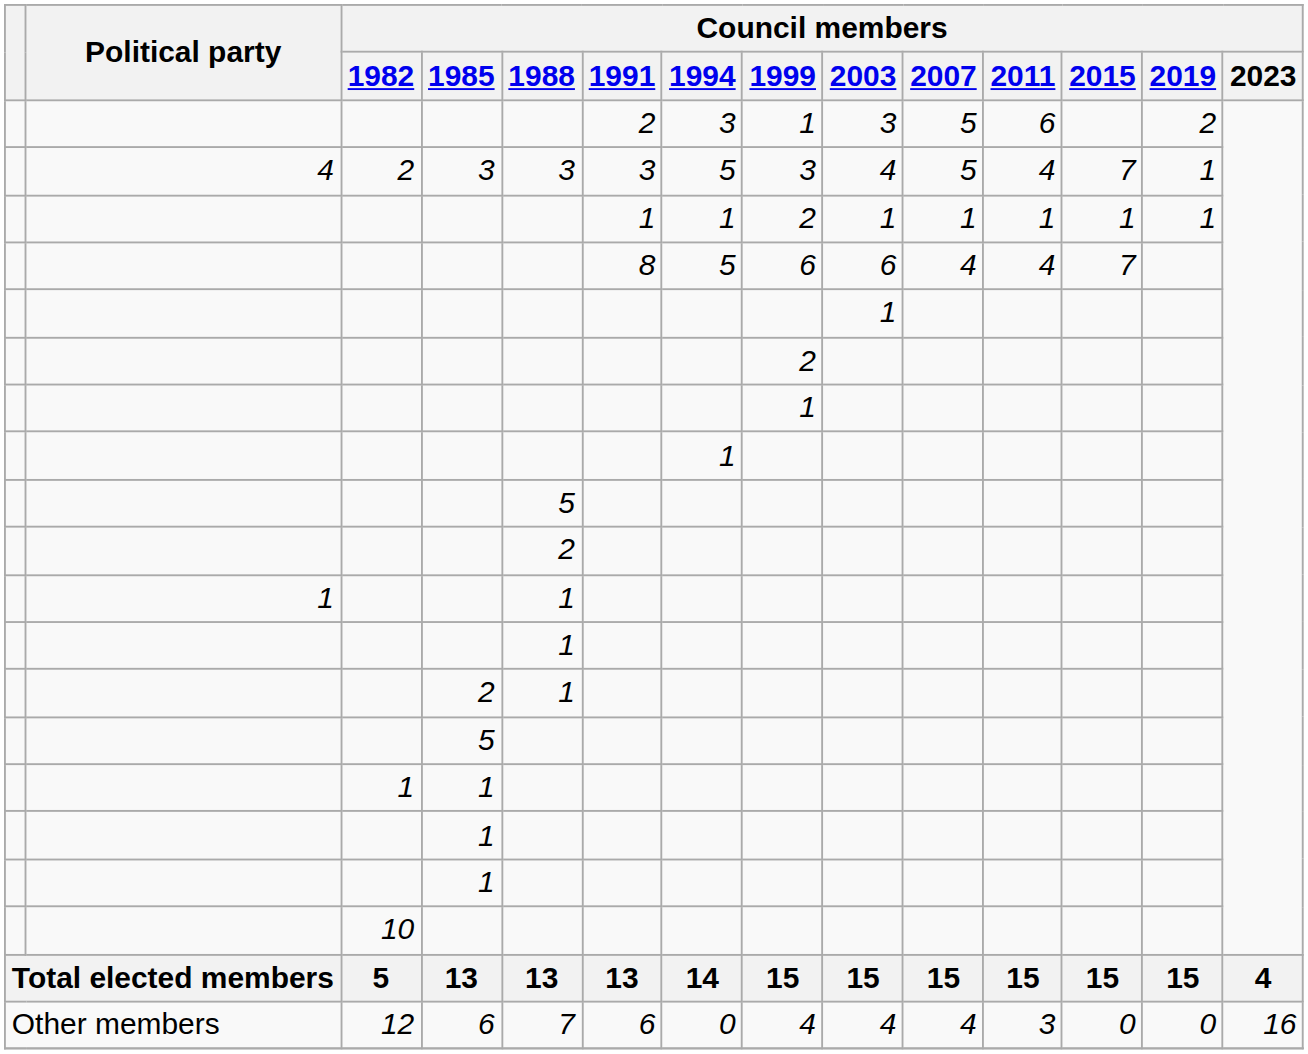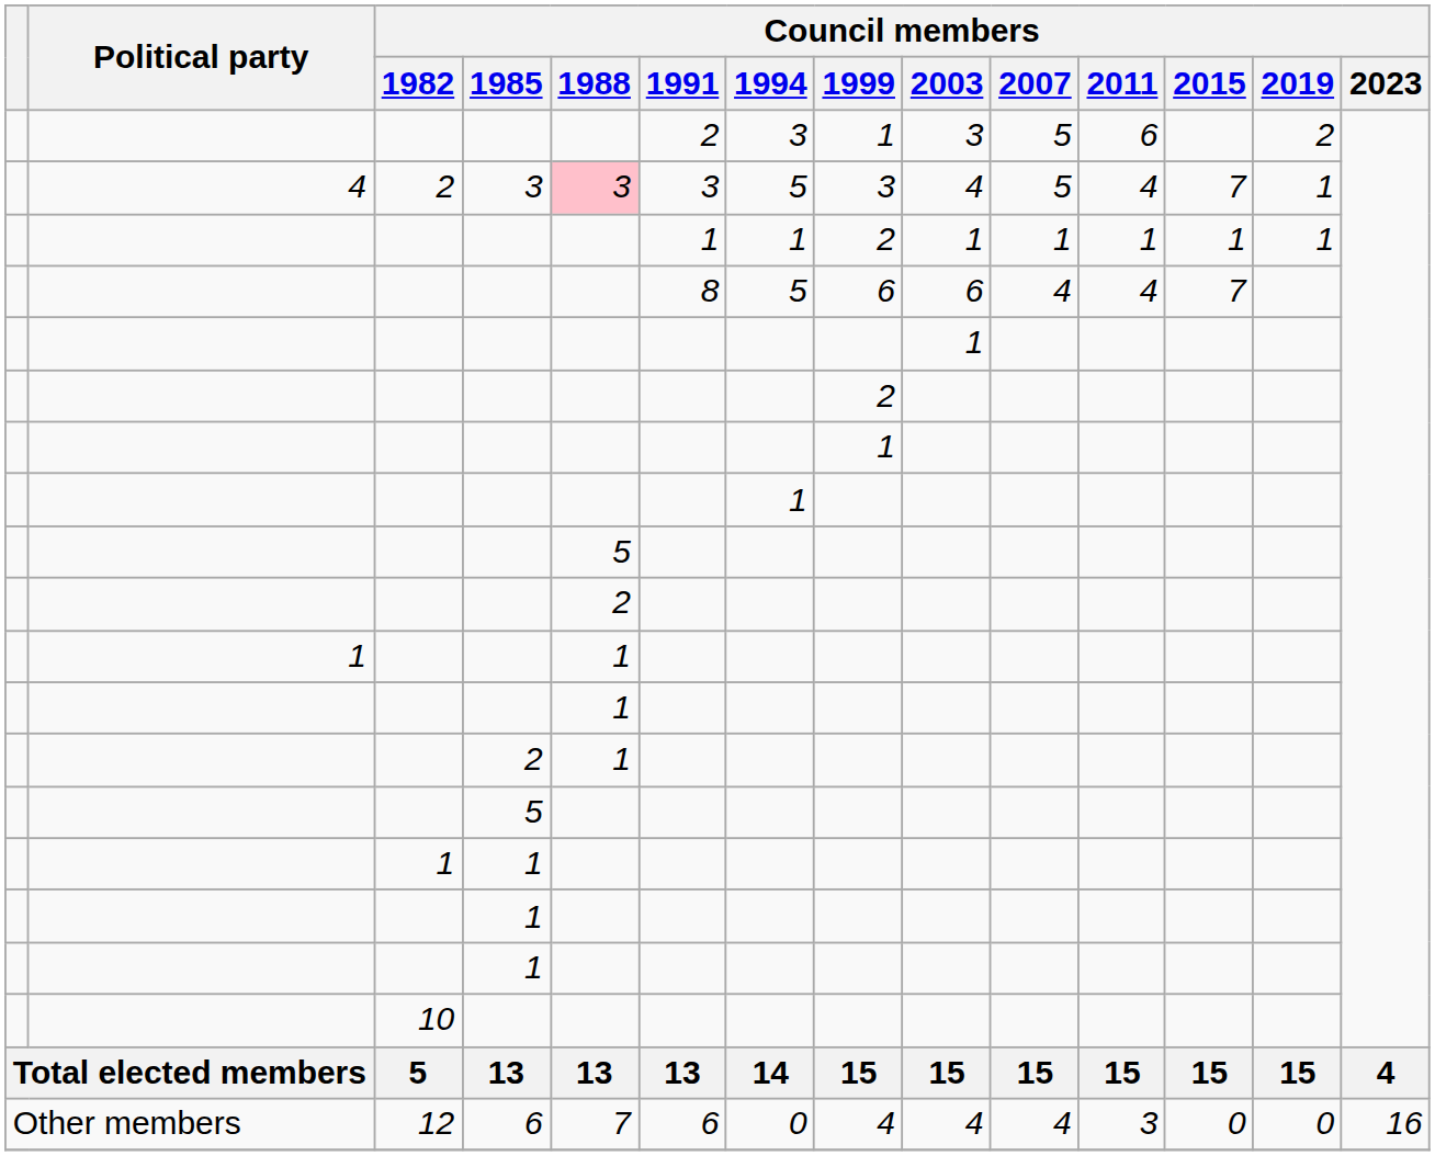row 4 | Council members / 1988: no background -> pink background
